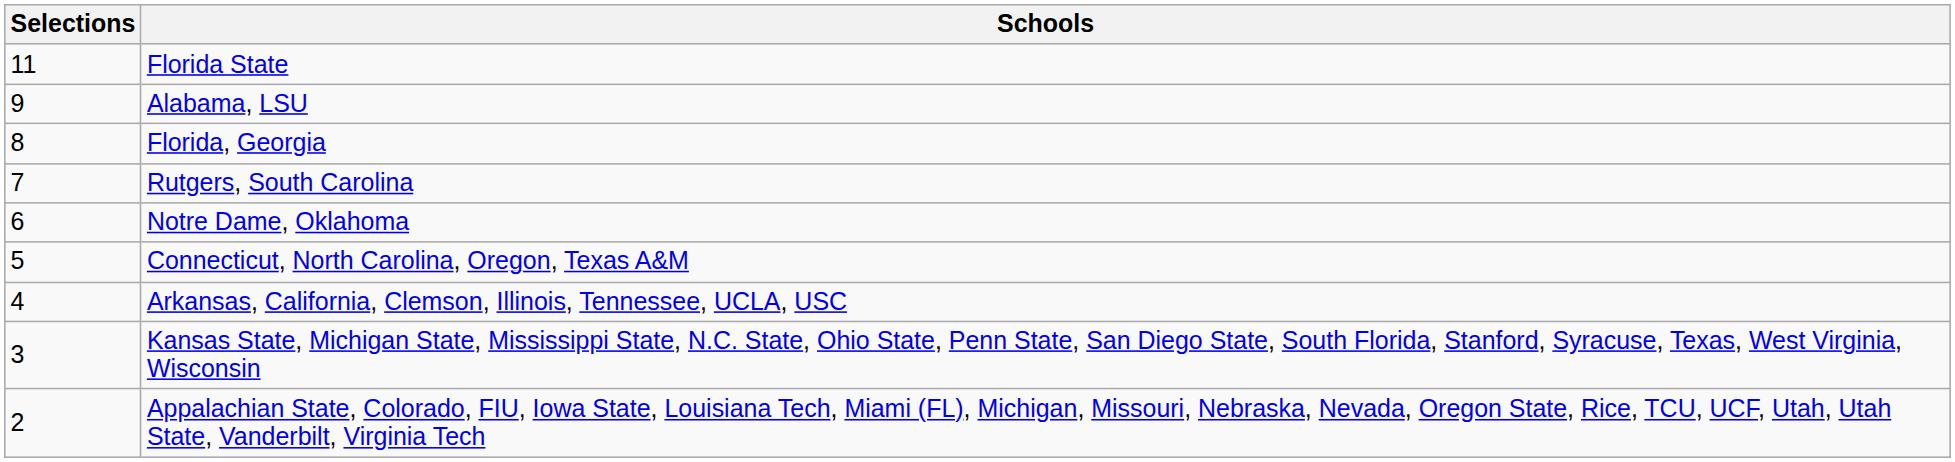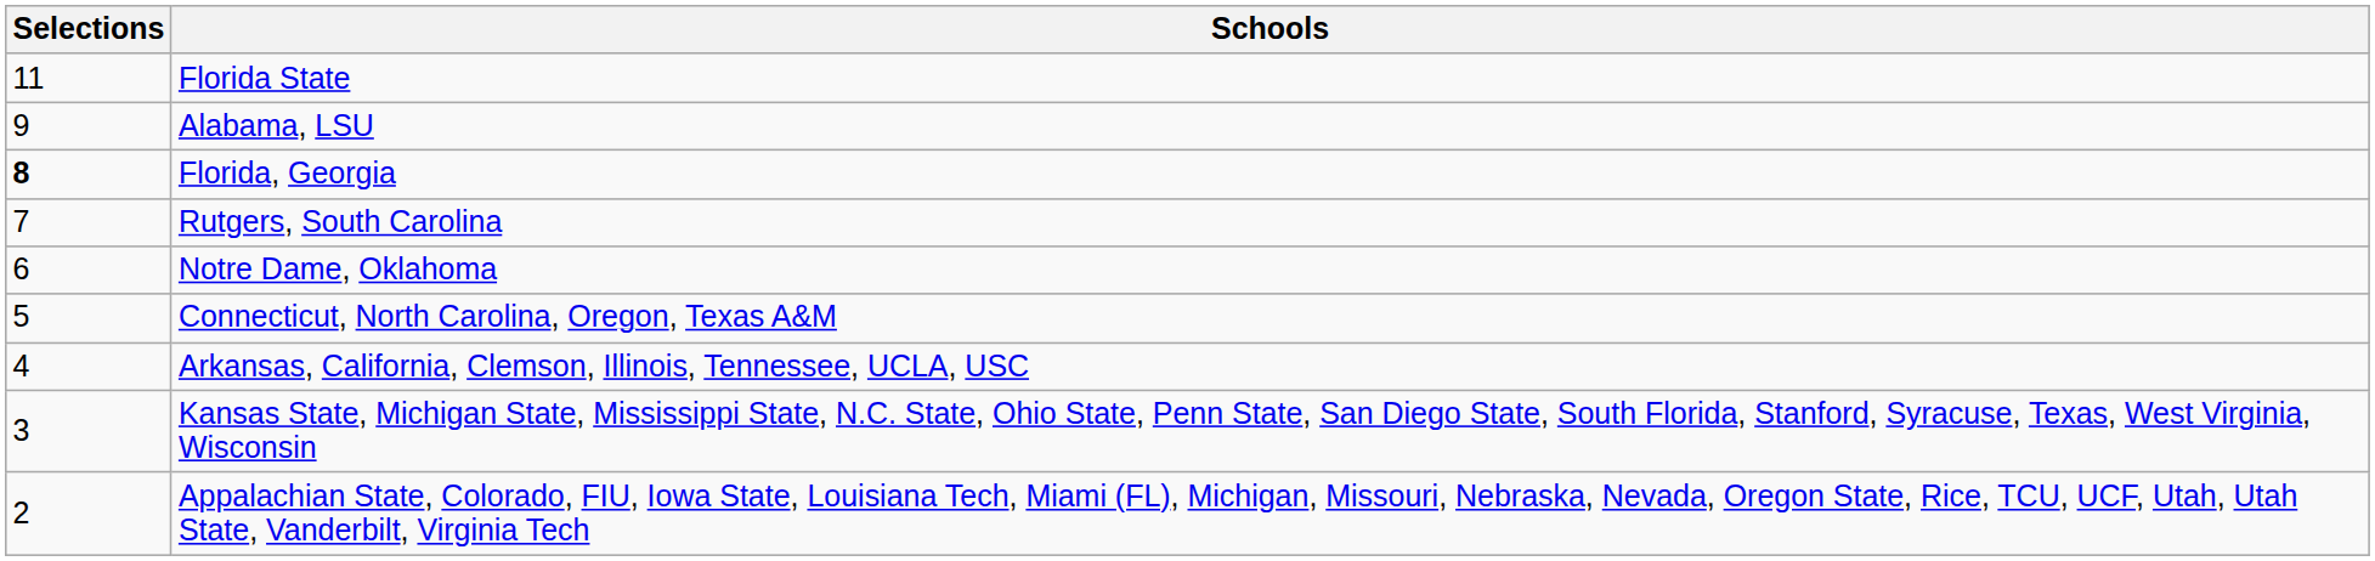Florida, Georgia | Selections: normal -> bold
